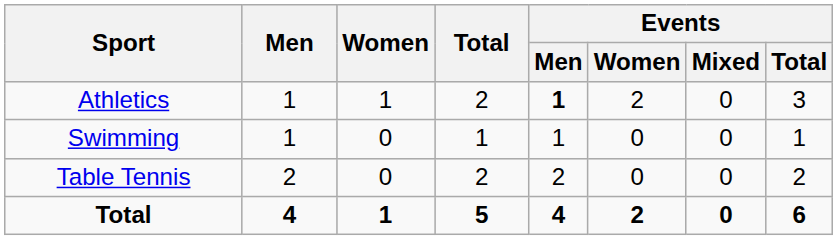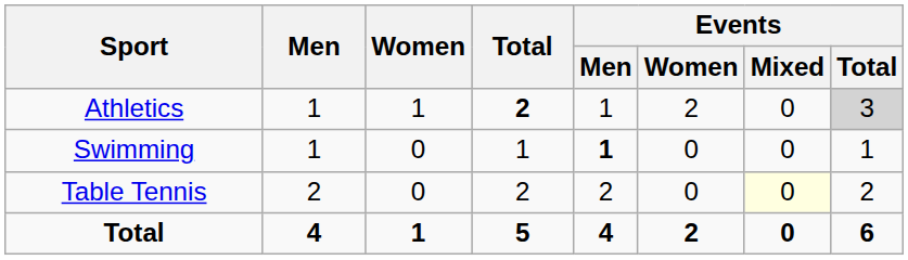Athletics | Total: normal -> bold
Athletics | Events / Men: bold -> normal
Athletics | Events / Total: no background -> lightgrey background
Swimming | Events / Men: normal -> bold
Table Tennis | Events / Mixed: no background -> lightyellow background
